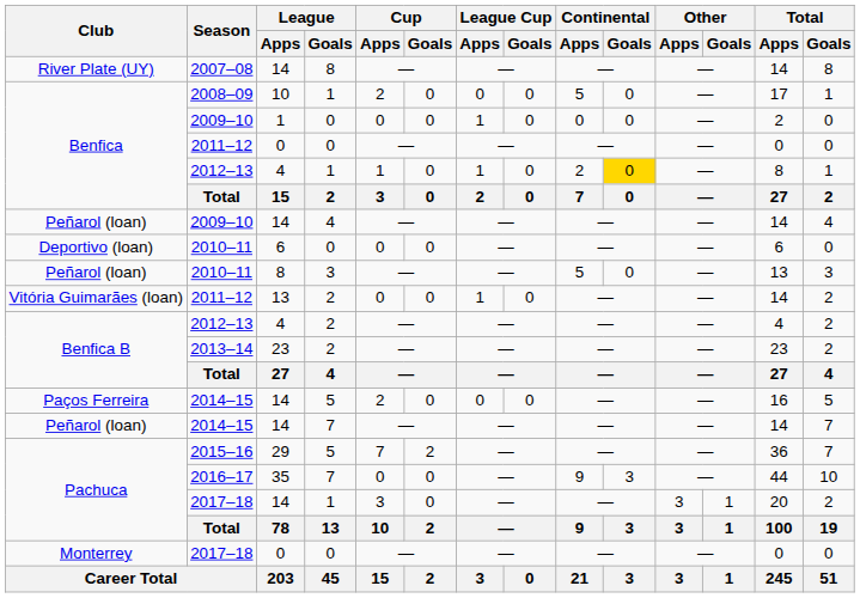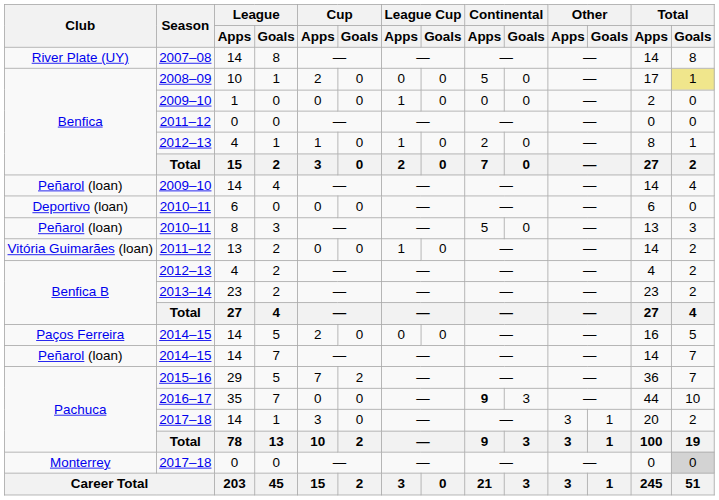2008–09 | Total / Goals: no background -> khaki background
Benfica / 2012–13 | Continental / Goals: gold background -> no background
2016–17 | Continental / Apps: normal -> bold
Monterrey / 2017–18 | Total / Goals: no background -> lightgrey background
